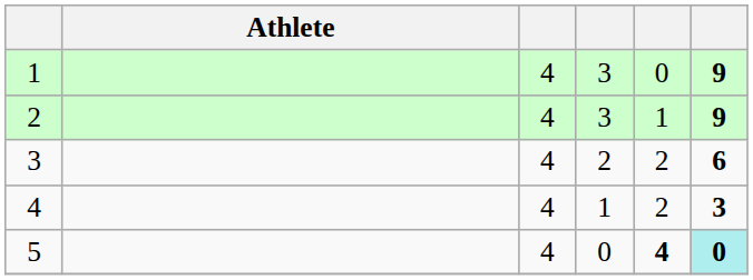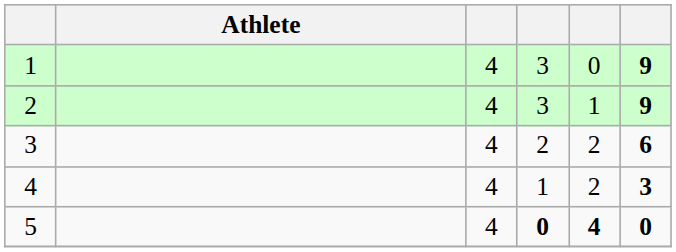5 | column 4: normal -> bold
5 | column 6: paleturquoise background -> no background
